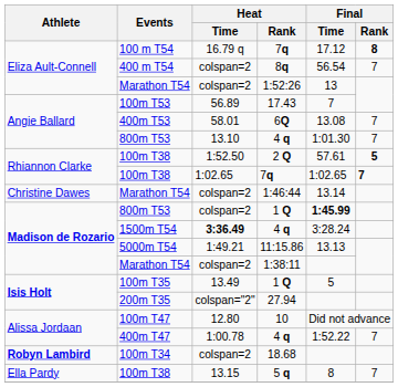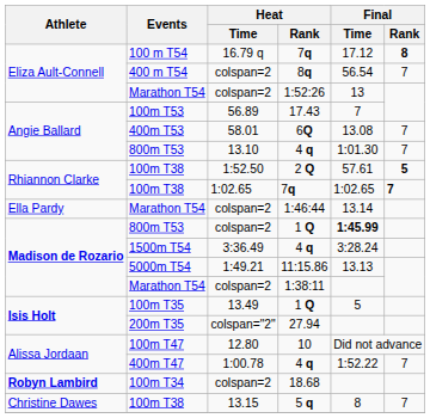1:46:44 | Athlete: Christine Dawes -> Ella Pardy
1500m T54 / 4 q | Heat / Time: bold -> normal
5 q | Athlete: Ella Pardy -> Christine Dawes
